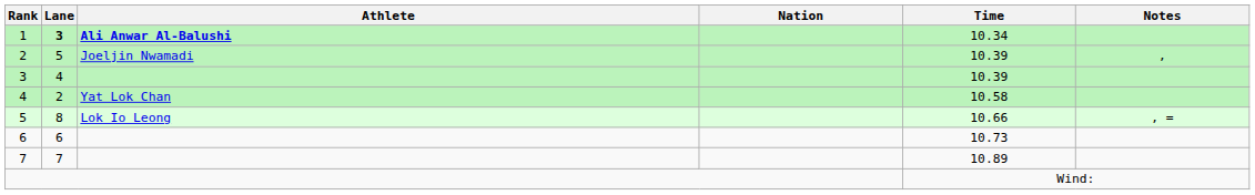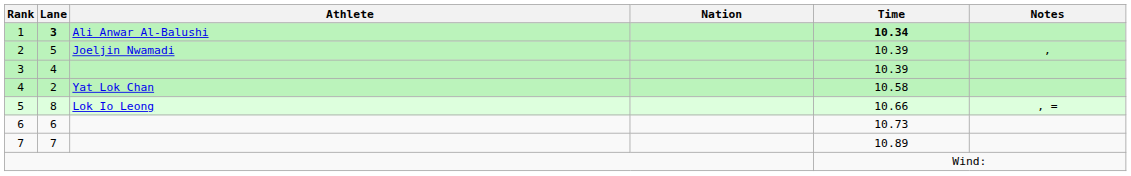1 | Athlete: bold -> normal
1 | Time: normal -> bold
